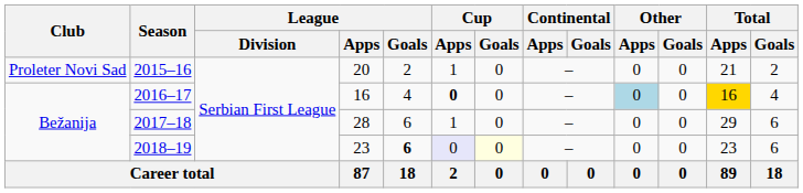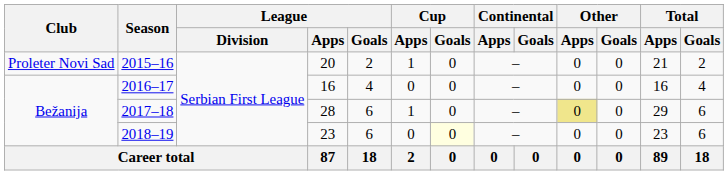2016–17 | Cup / Apps: bold -> normal
2016–17 | Other / Apps: lightblue background -> no background
2016–17 | Total / Apps: gold background -> no background
2017–18 | Other / Apps: no background -> khaki background
2018–19 | League / Goals: bold -> normal
2018–19 | Cup / Apps: lavender background -> no background
